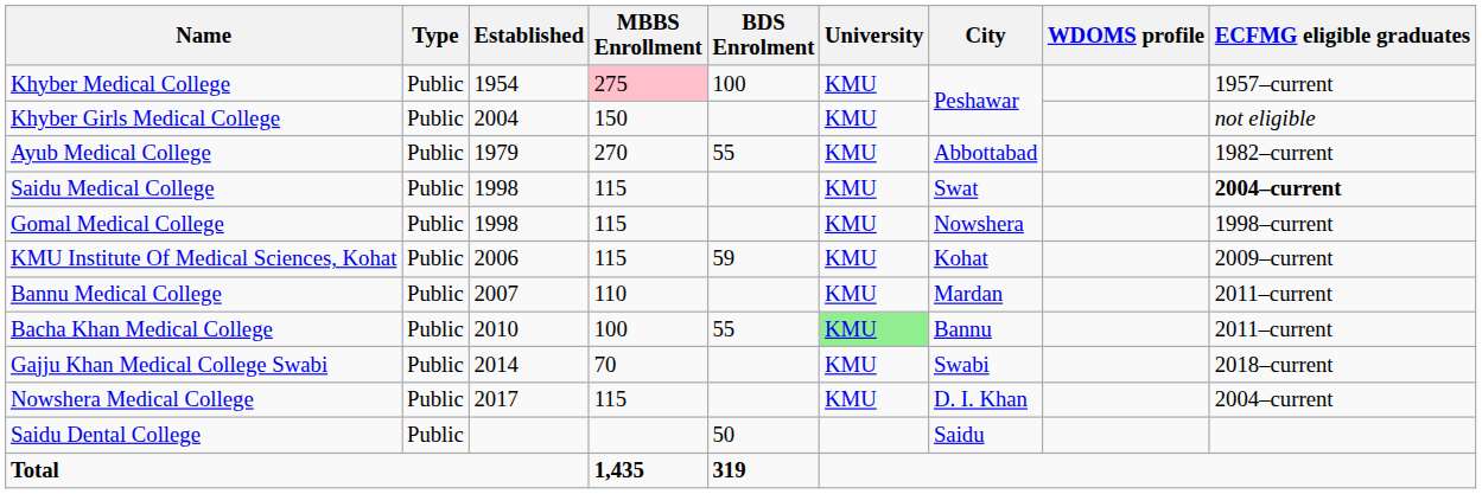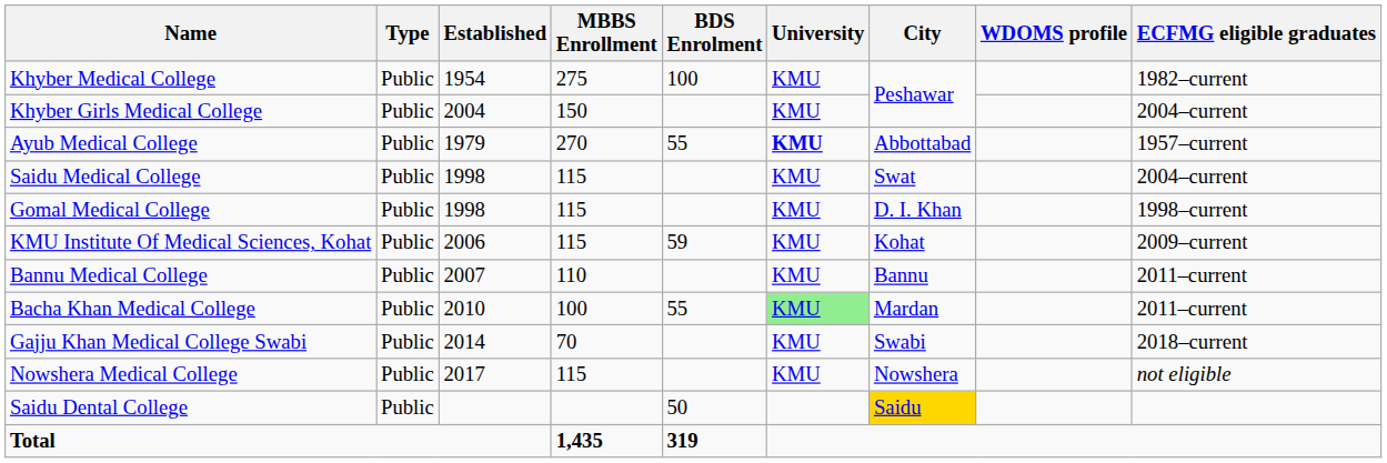Khyber Medical College | MBBS Enrollment: pink background -> no background
Khyber Medical College | ECFMG eligible graduates: 1957–current -> 1982–current
Khyber Girls Medical College | ECFMG eligible graduates: not eligible -> 2004–current
Ayub Medical College | University: normal -> bold
Ayub Medical College | ECFMG eligible graduates: 1982–current -> 1957–current
Saidu Medical College | ECFMG eligible graduates: bold -> normal
Gomal Medical College | City: Nowshera -> D. I. Khan
Bannu Medical College | City: Mardan -> Bannu
Bacha Khan Medical College | City: Bannu -> Mardan
Nowshera Medical College | City: D. I. Khan -> Nowshera
Nowshera Medical College | ECFMG eligible graduates: 2004–current -> not eligible
Saidu Dental College | City: no background -> gold background
